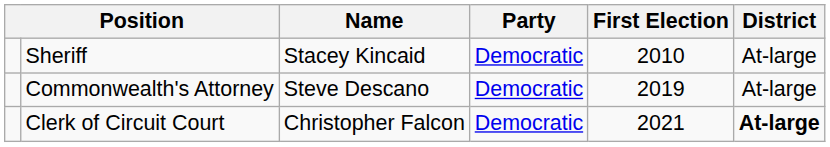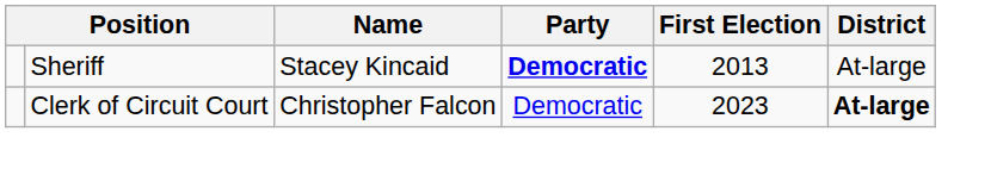Sheriff | Party: normal -> bold
Sheriff | First Election: 2010 -> 2013
- row: Commonwealth's Attorney | Steve Descano | Democratic | 2019 | At-large
Clerk of Circuit Court | First Election: 2021 -> 2023
